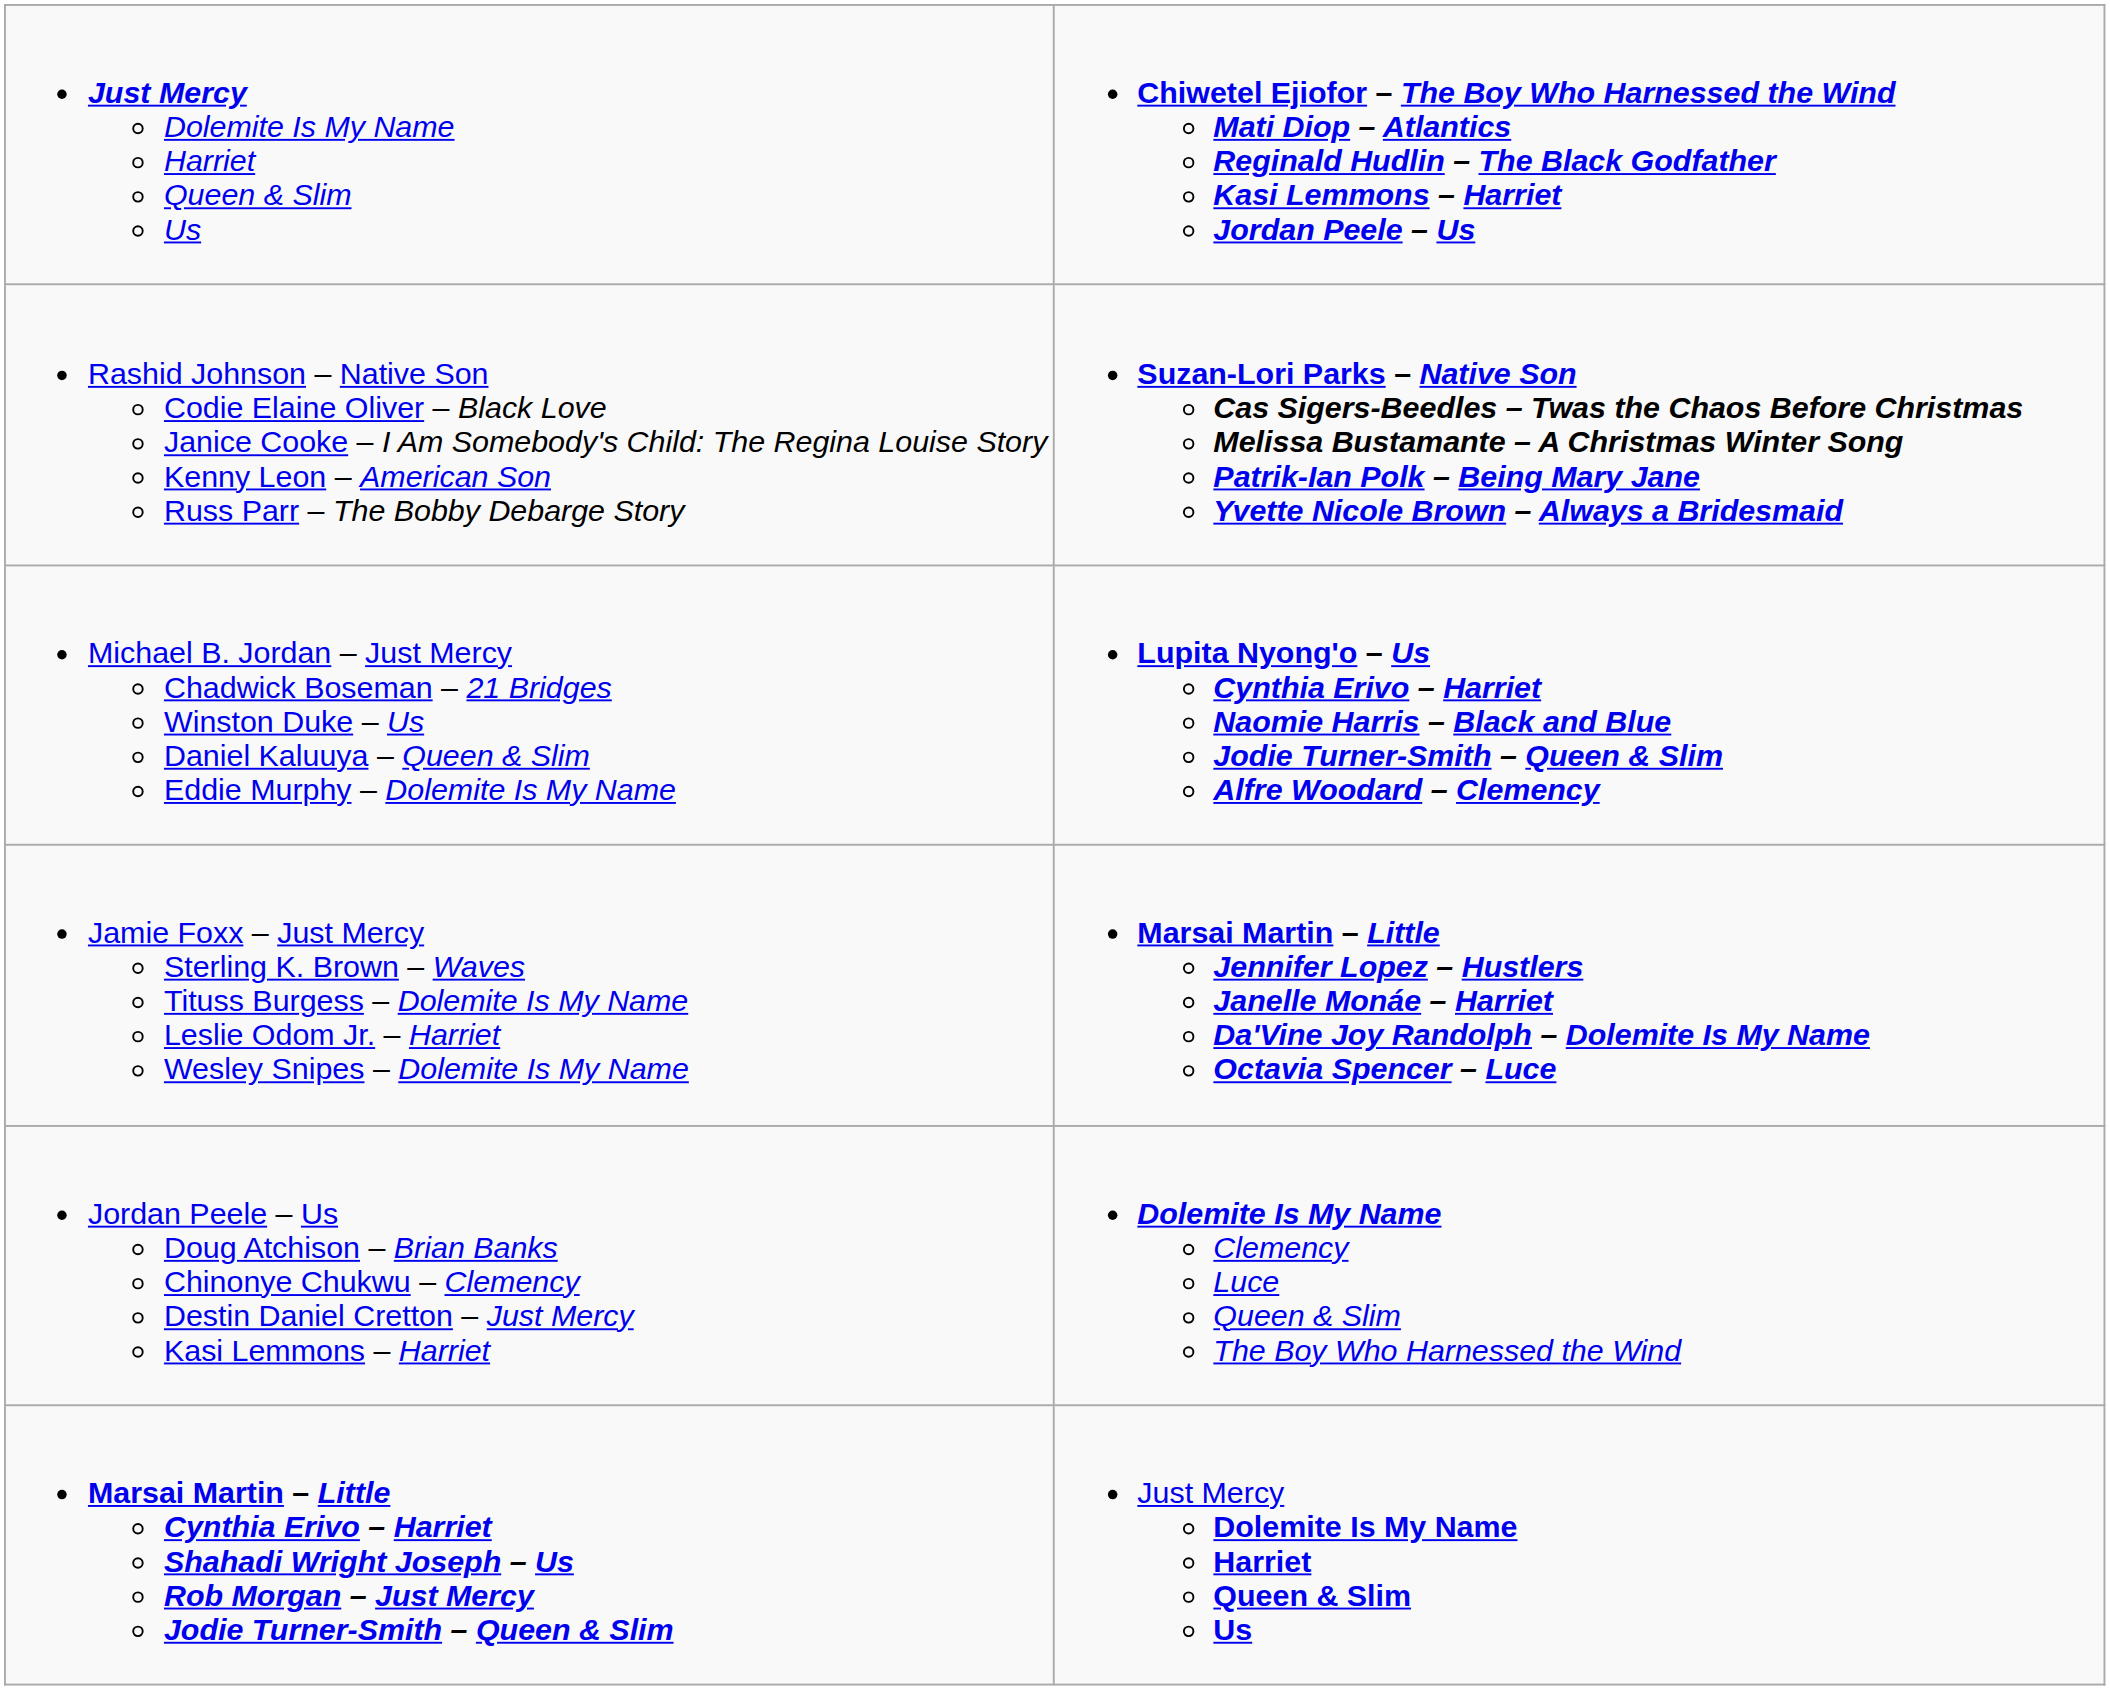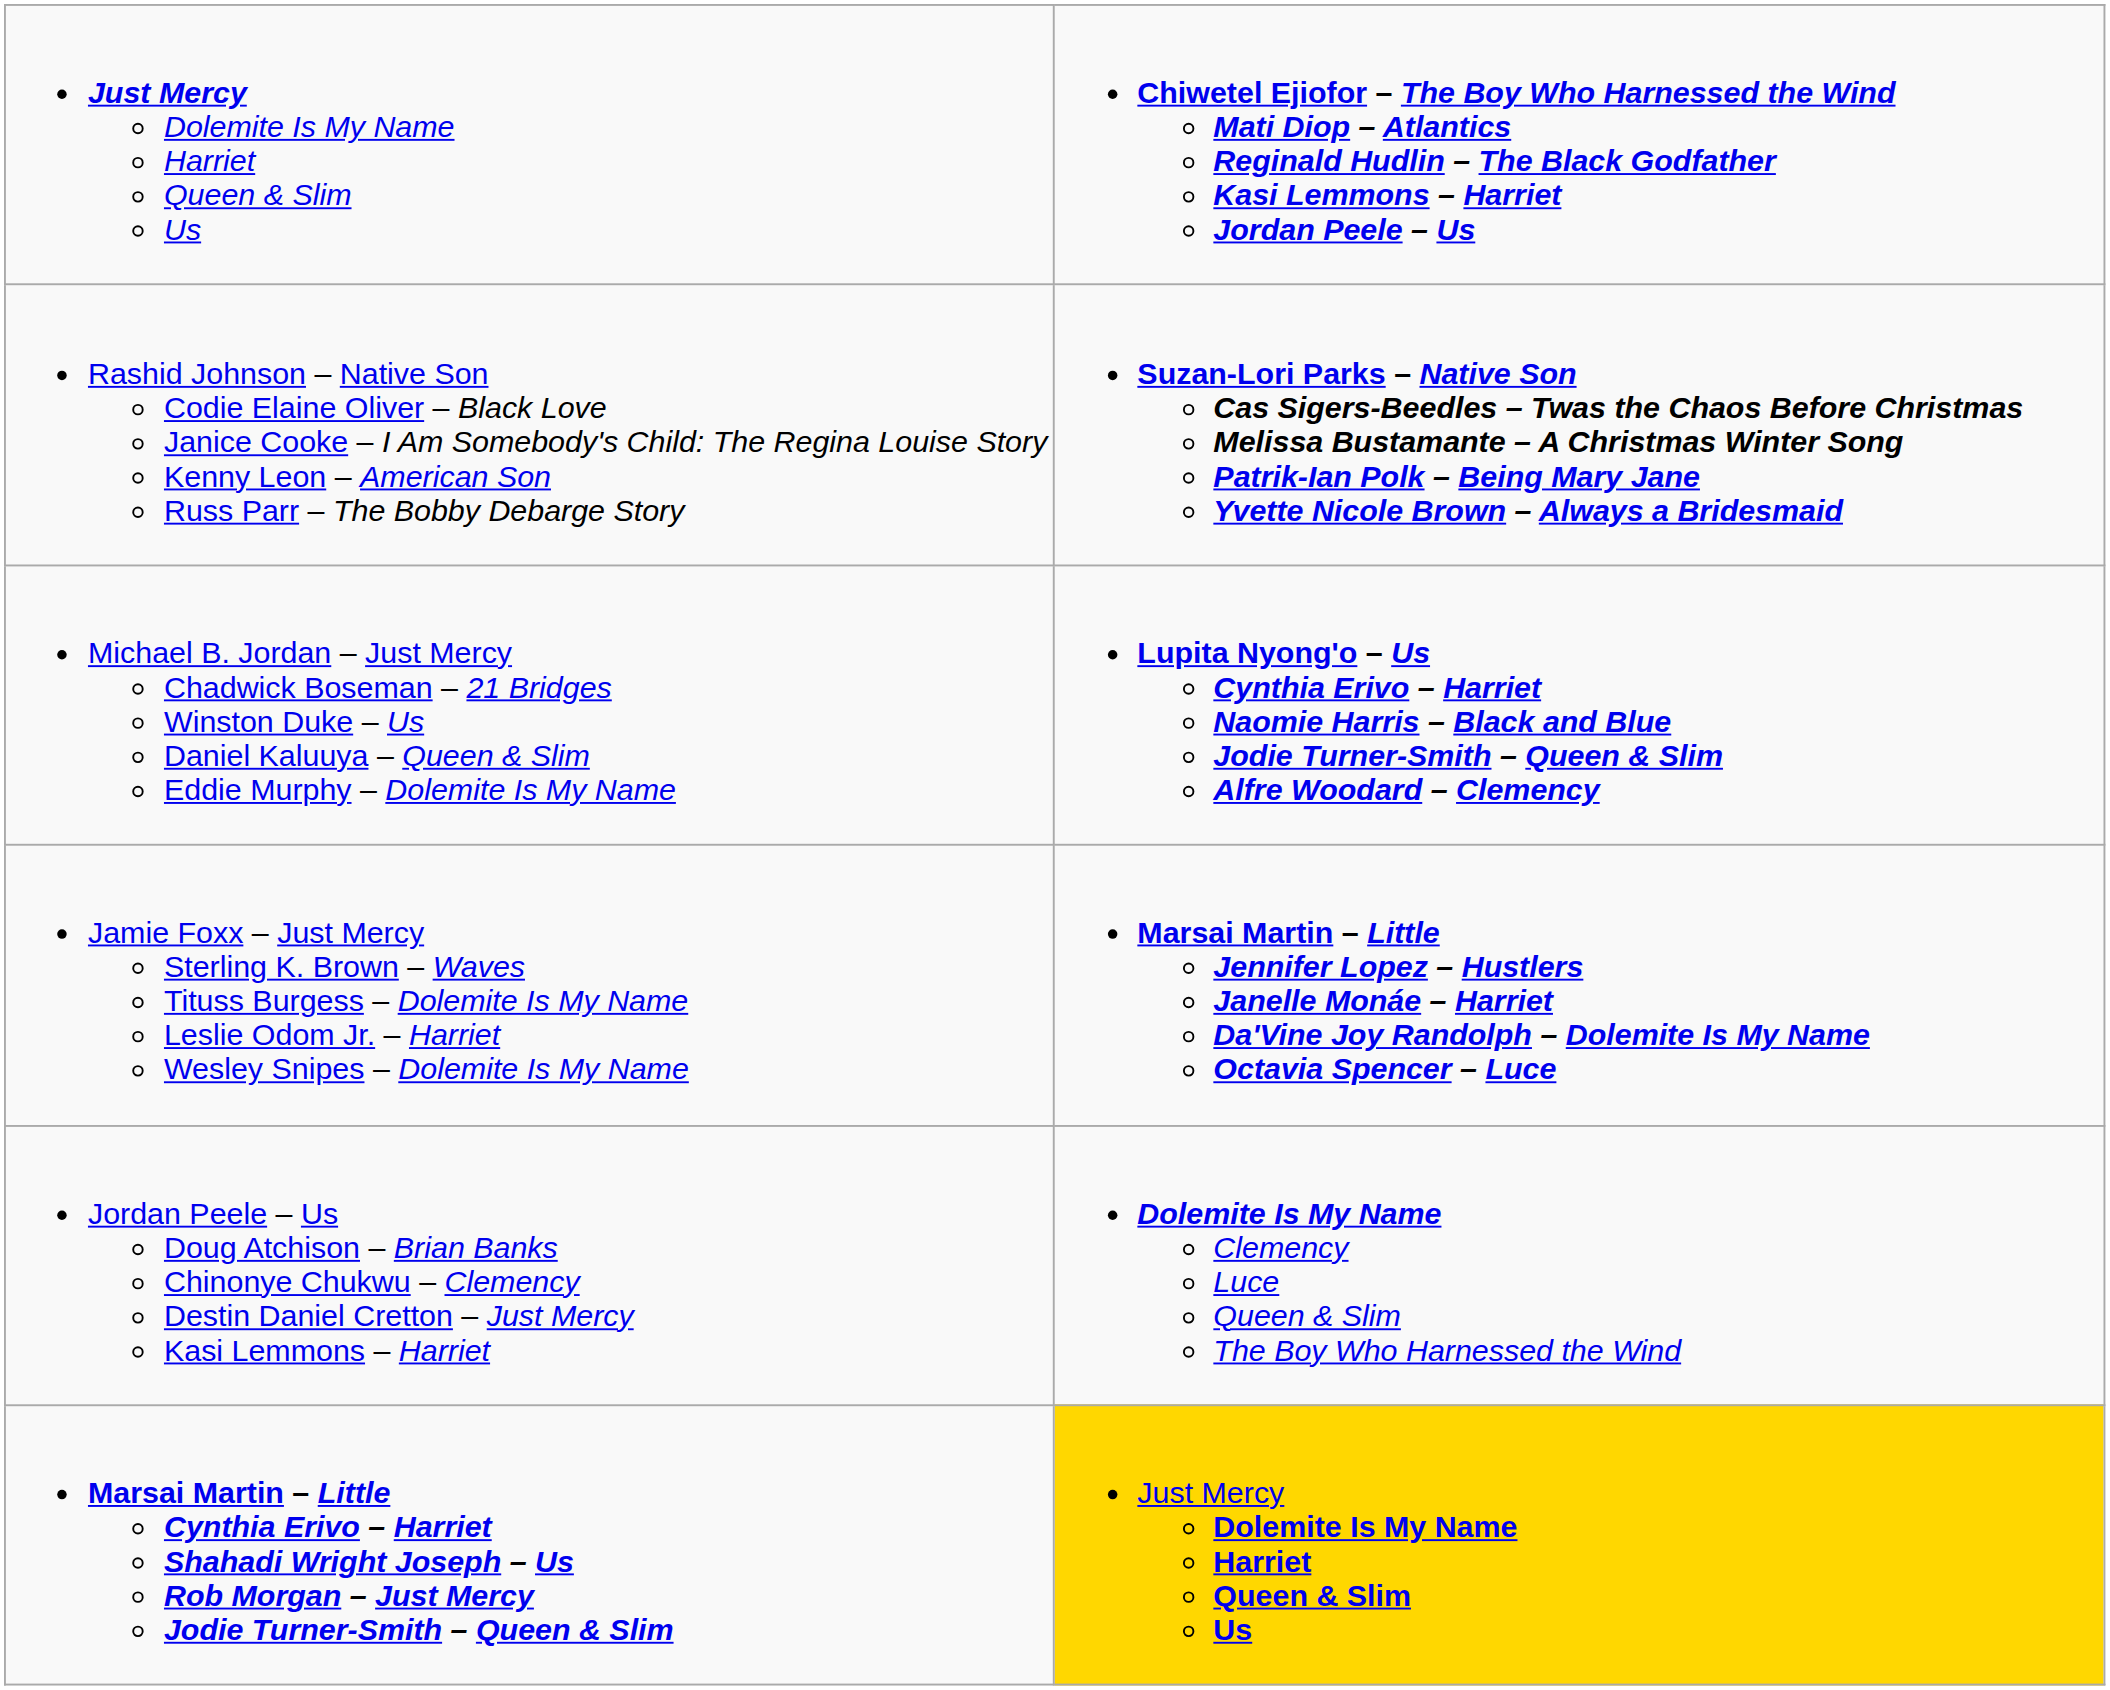row 6 | column 2: no background -> gold background
